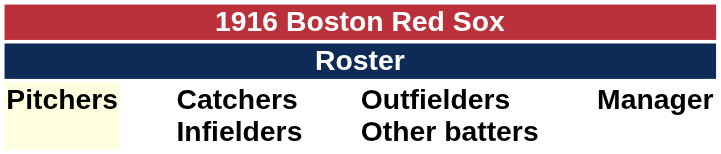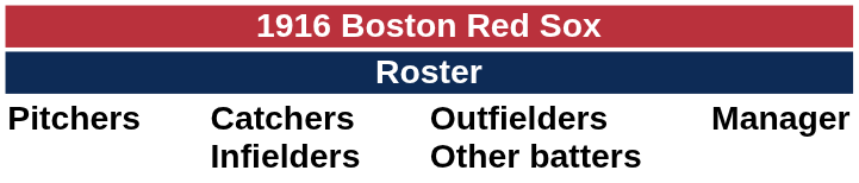Pitchers | column 1: lightyellow background -> no background
